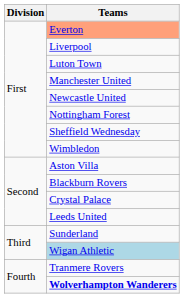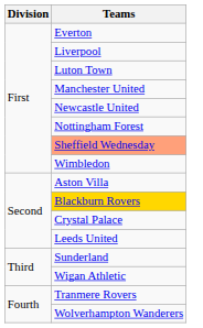Everton | Teams: lightsalmon background -> no background
Sheffield Wednesday | Teams: no background -> lightsalmon background
Blackburn Rovers | Teams: no background -> gold background
Wigan Athletic | Teams: lightblue background -> no background
Wolverhampton Wanderers | Teams: bold -> normal
